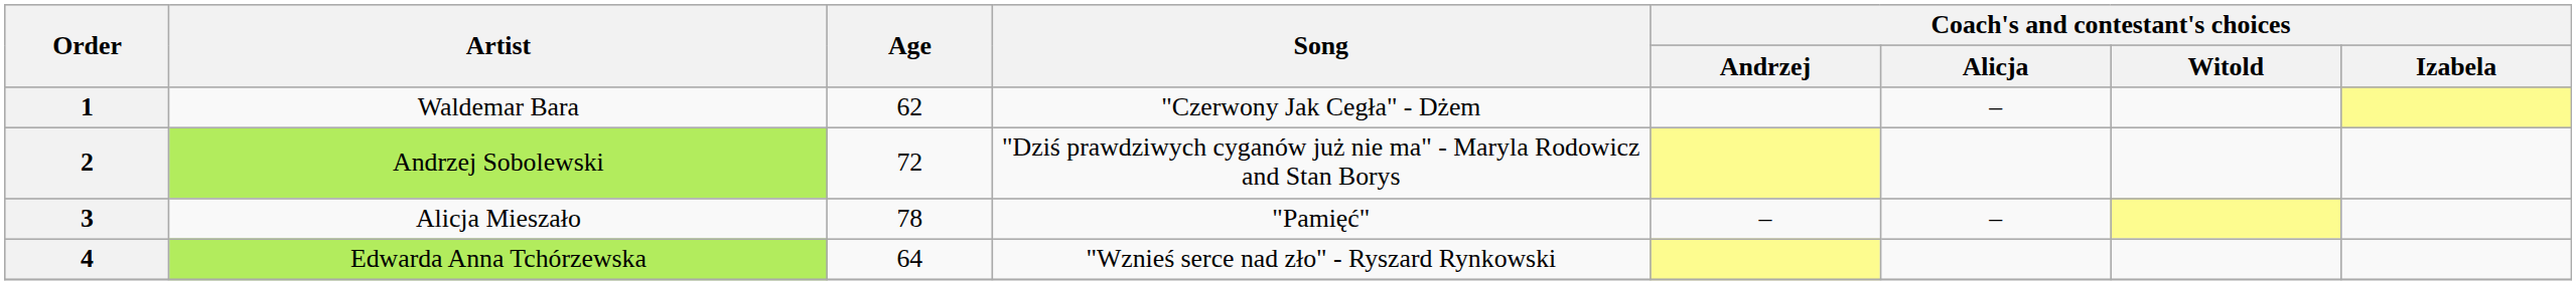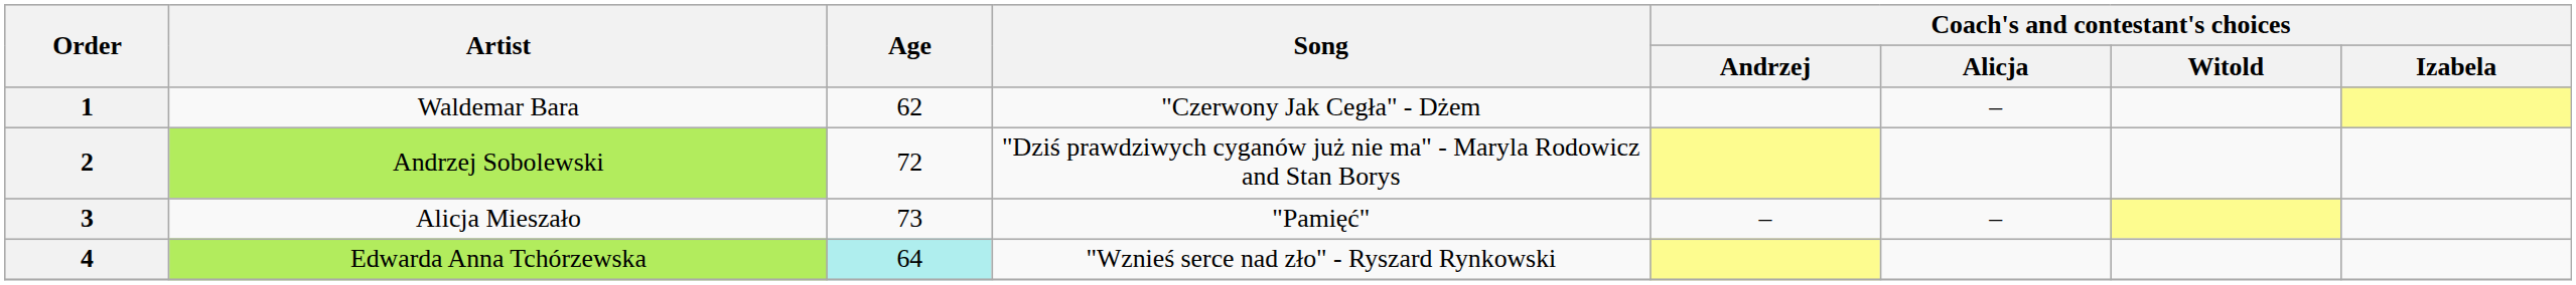3 | Age: 78 -> 73
4 | Age: no background -> paleturquoise background
